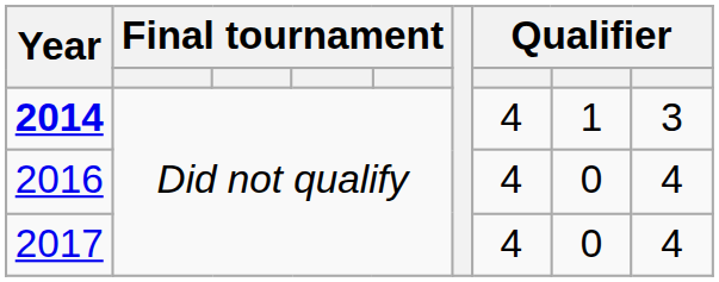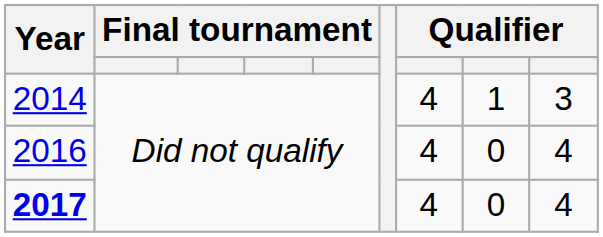2014 | Year: bold -> normal
2017 | Year: normal -> bold
